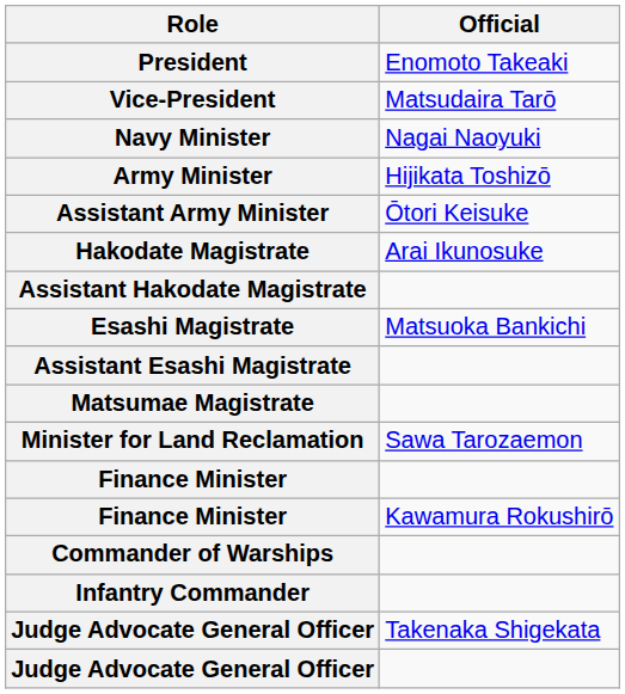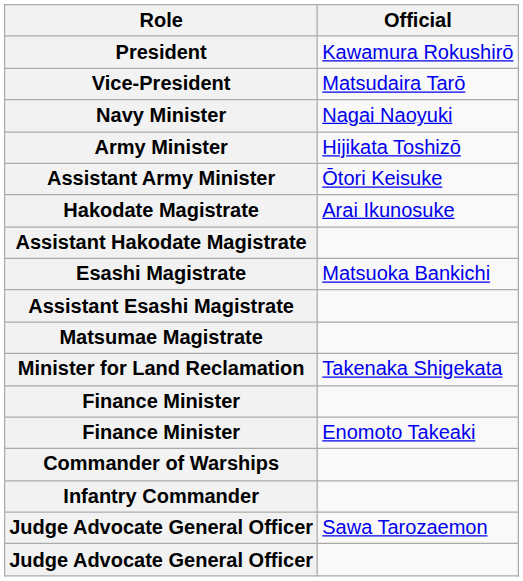row 2 | Official: Enomoto Takeaki -> Kawamura Rokushirō
row 12 | Official: Sawa Tarozaemon -> Takenaka Shigekata
row 14 | Official: Kawamura Rokushirō -> Enomoto Takeaki
row 17 | Official: Takenaka Shigekata -> Sawa Tarozaemon
